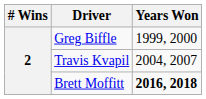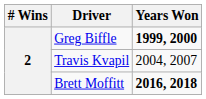Greg Biffle | Years Won: normal -> bold
